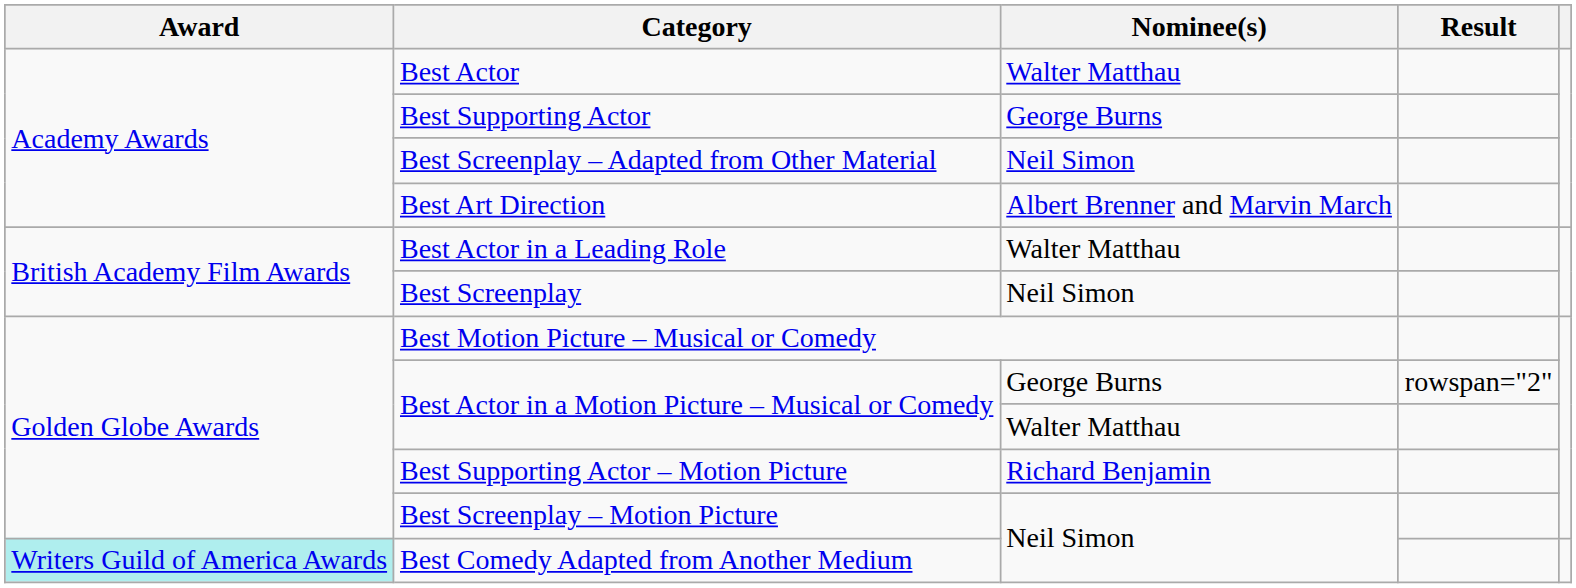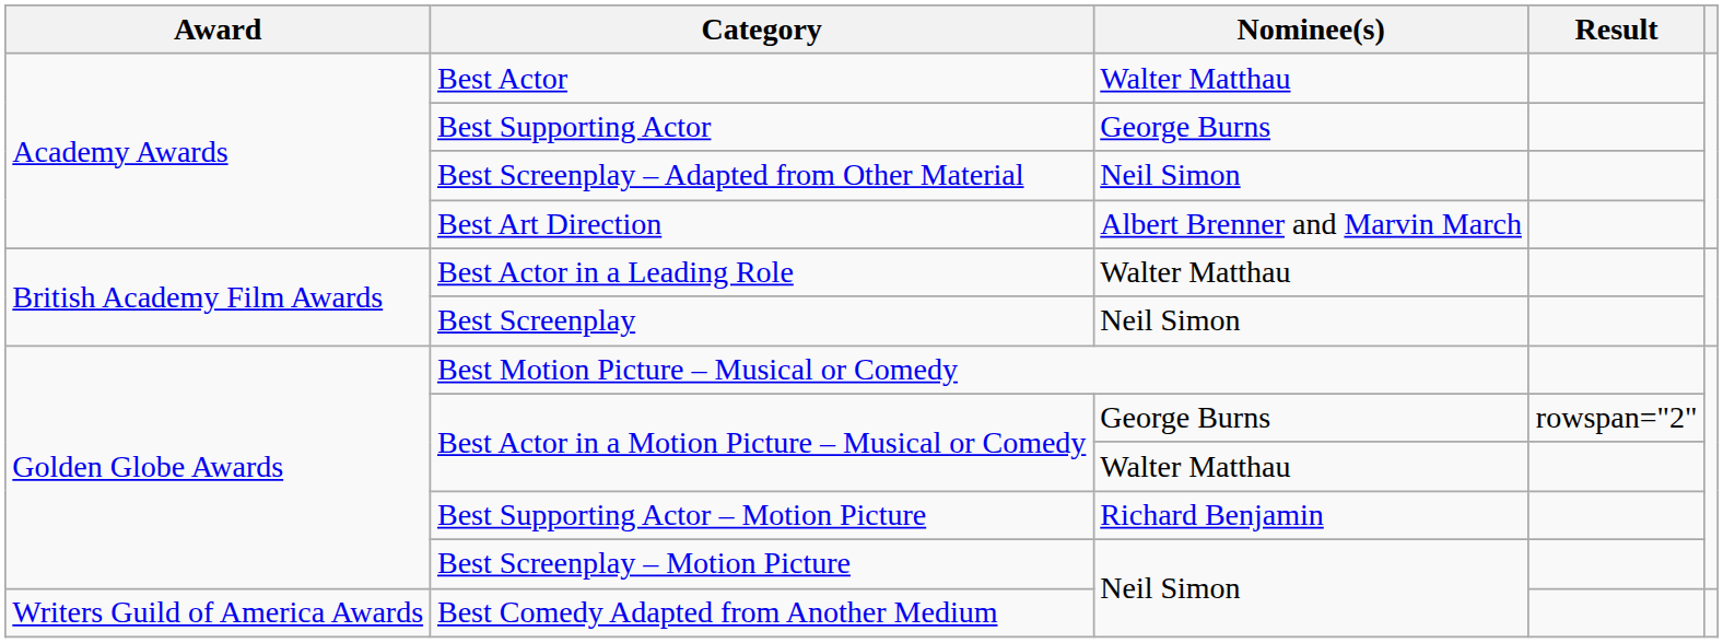Best Comedy Adapted from Another Medium | Award: paleturquoise background -> no background
